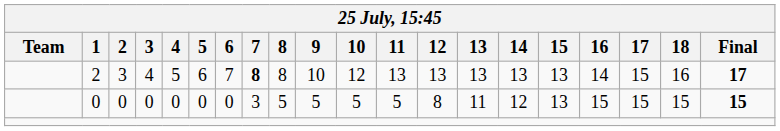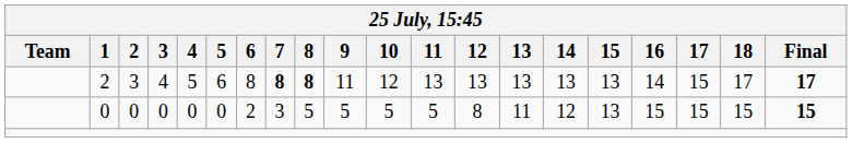row 3 | 6: 7 -> 8
row 3 | 8: normal -> bold
row 3 | 9: 10 -> 11
row 3 | 18: 16 -> 17
row 4 | 6: 0 -> 2
